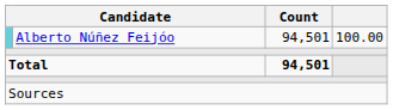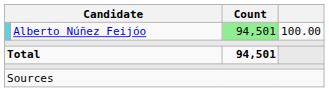Alberto Núñez Feijóo | Count: no background -> lightgreen background
